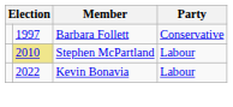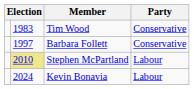+ row: 1983 | Tim Wood | Conservative
Kevin Bonavia | column 2: 2022 -> 2024
